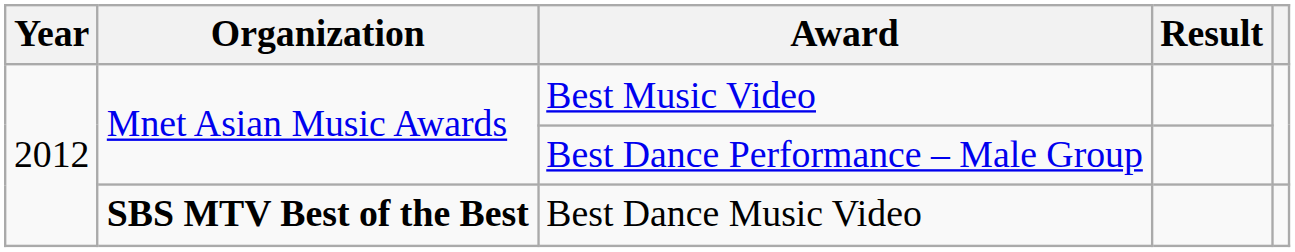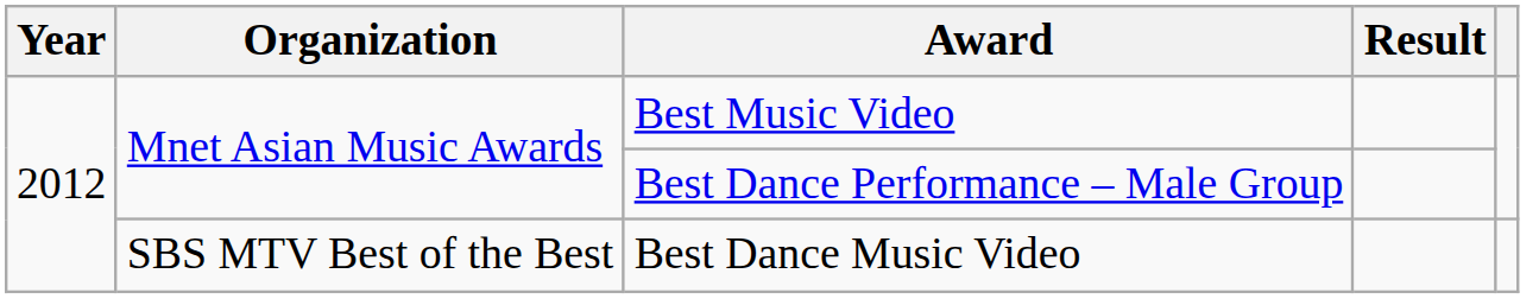Best Dance Music Video | Organization: bold -> normal
